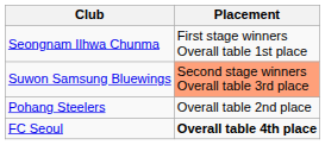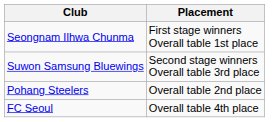row 3 | Placement: lightsalmon background -> no background
row 5 | Placement: bold -> normal
